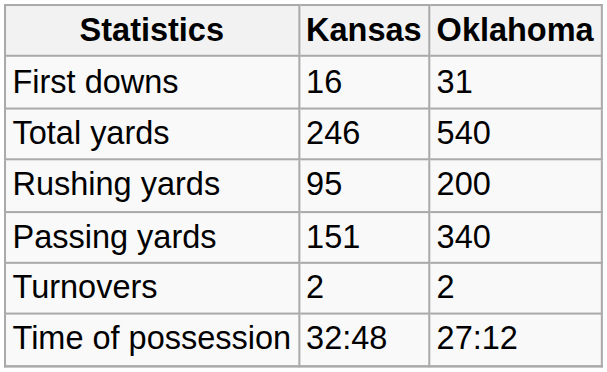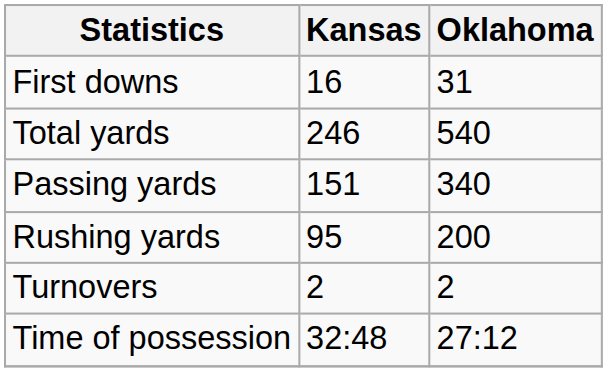rows swapped: Rushing yards <-> Passing yards
